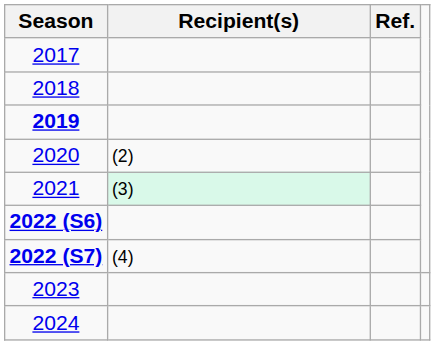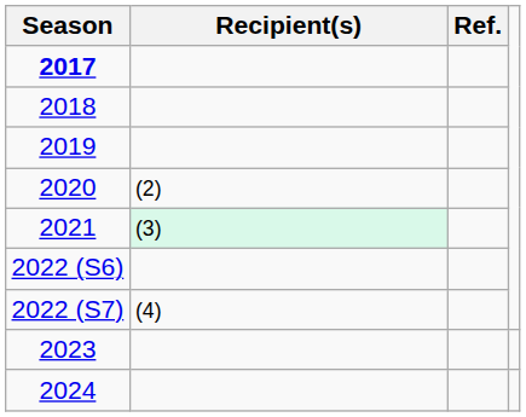2017 | Season: normal -> bold
2019 | Season: bold -> normal
2022 (S6) | Season: bold -> normal
2022 (S7) | Season: bold -> normal
